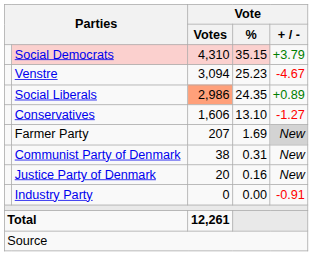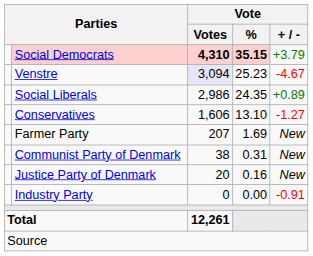Social Democrats | Vote / Votes: normal -> bold
Social Democrats | Vote / %: normal -> bold
Venstre | Vote / Votes: no background -> lavender background
Social Liberals | Vote / Votes: lightsalmon background -> no background
Farmer Party | Vote / + / -: lightgrey background -> no background
